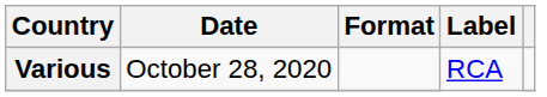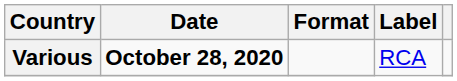Various | Date: normal -> bold
